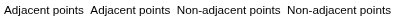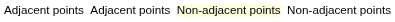row 1 | column 3: no background -> lightyellow background
